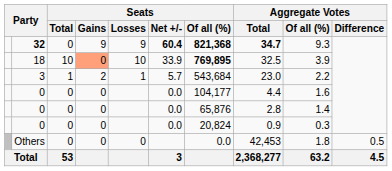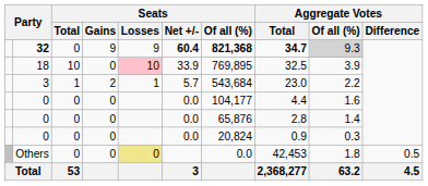32 | Aggregate Votes / Of all (%): no background -> lightgrey background
18 | Seats / Gains: lightsalmon background -> no background
18 | Seats / Losses: no background -> pink background
18 | Seats / Of all (%): bold -> normal
Others | Seats / Losses: no background -> khaki background
